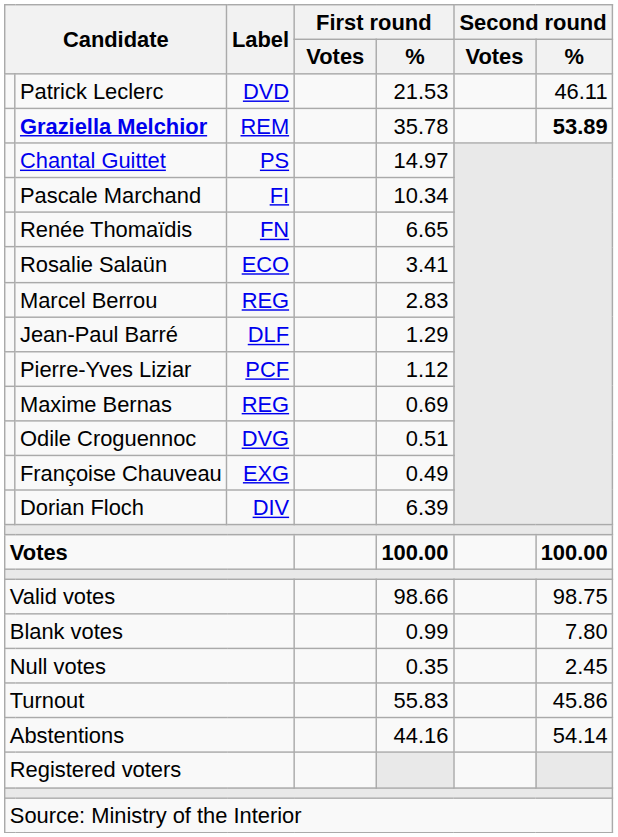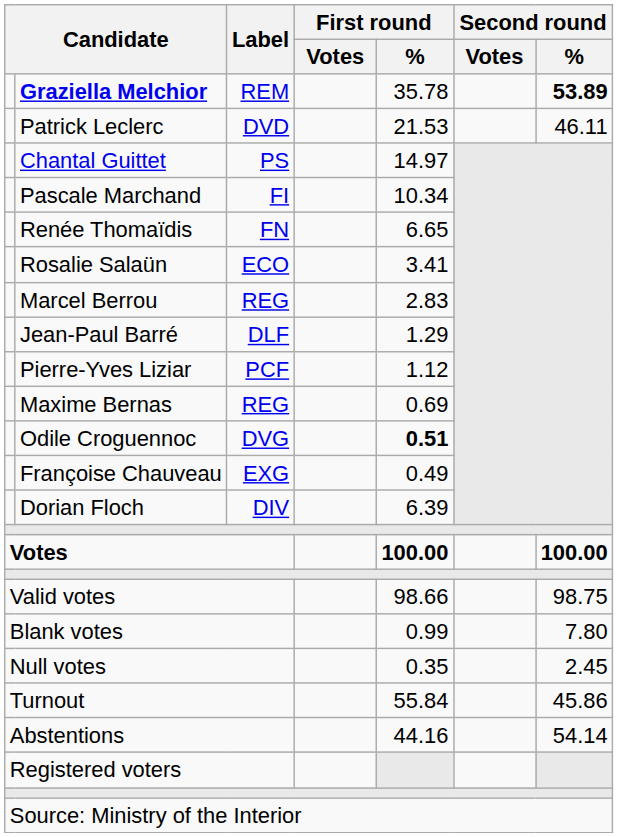rows swapped: Graziella Melchior <-> Patrick Leclerc
Odile Croguennoc | First round / %: normal -> bold
Turnout | First round / %: 55.83 -> 55.84
